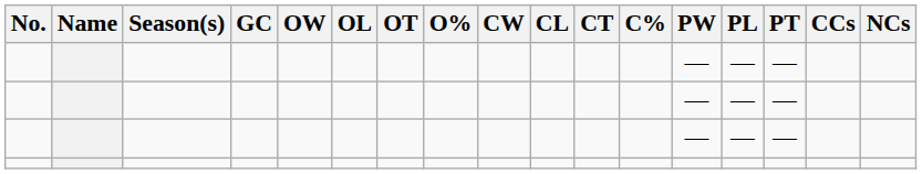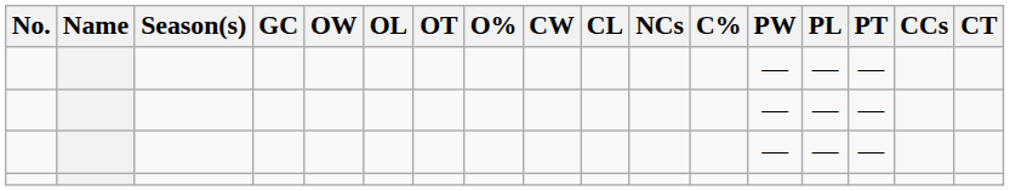columns swapped: CT <-> NCs
